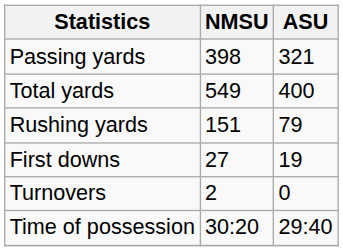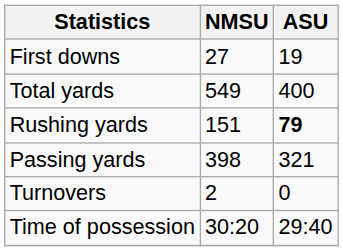rows swapped: First downs <-> Passing yards
Rushing yards | ASU: normal -> bold
